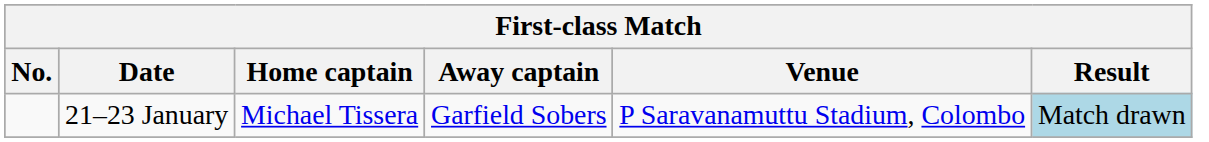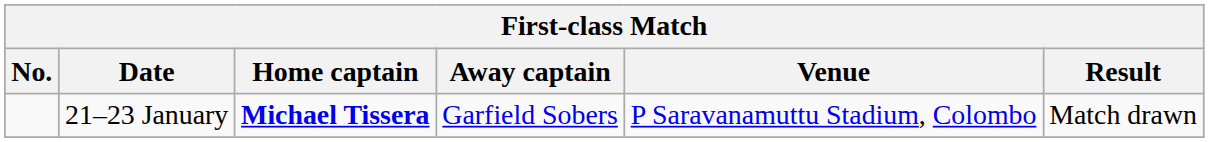21–23 January | Home captain: normal -> bold
21–23 January | Result: lightblue background -> no background
